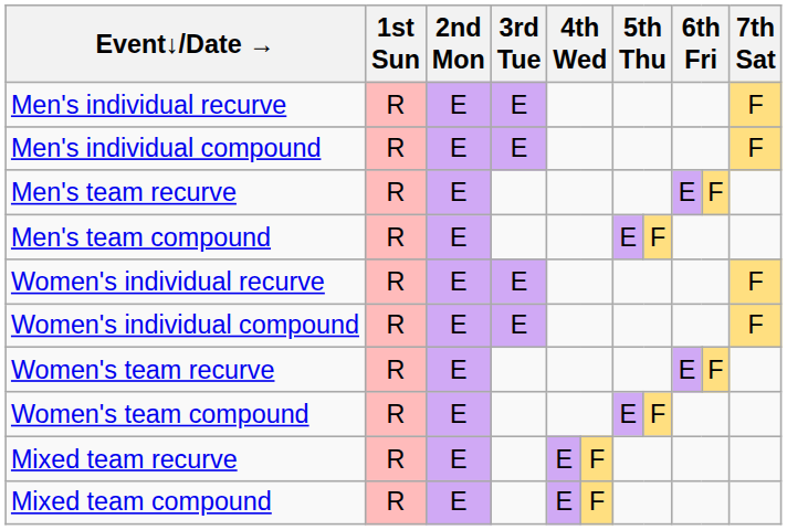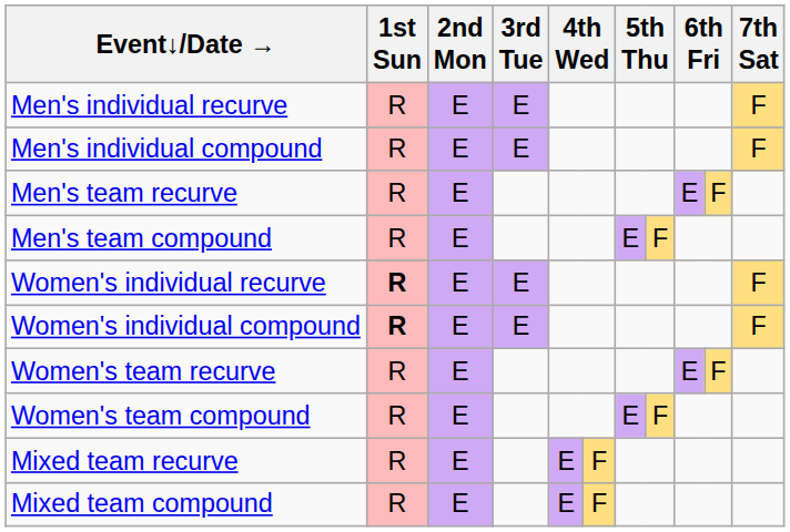Women's individual recurve | 1st Sun: normal -> bold
Women's individual compound | 1st Sun: normal -> bold
